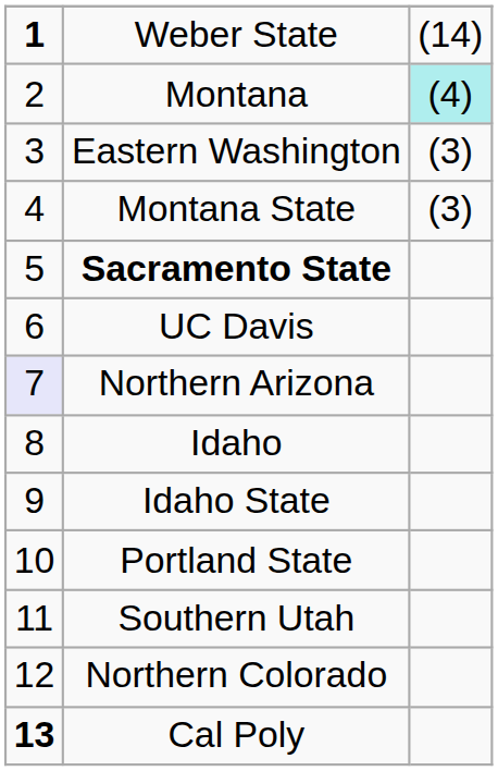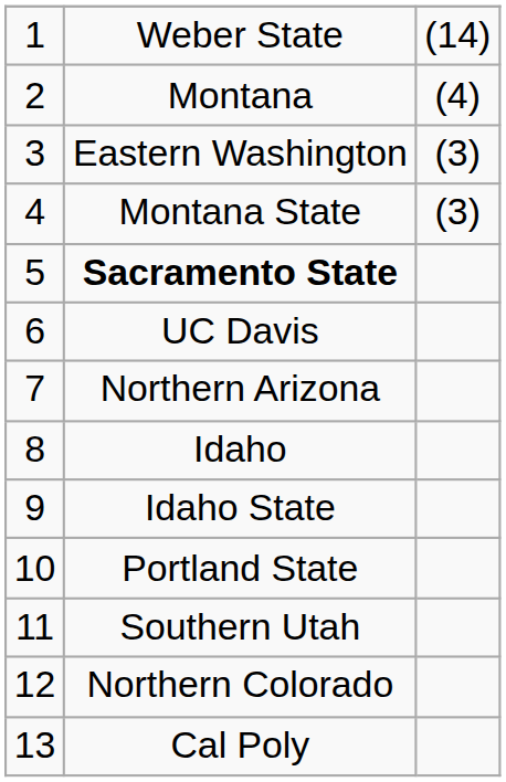Weber State | column 1: bold -> normal
Montana | column 3: paleturquoise background -> no background
Northern Arizona | column 1: lavender background -> no background
Cal Poly | column 1: bold -> normal
